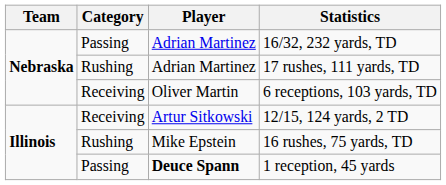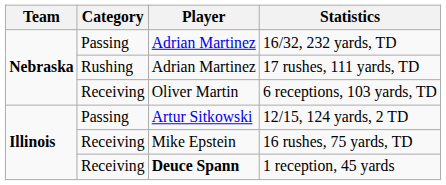12/15, 124 yards, 2 TD | Category: Receiving -> Passing
16 rushes, 75 yards, TD | Category: Rushing -> Receiving
1 reception, 45 yards | Category: Passing -> Receiving
